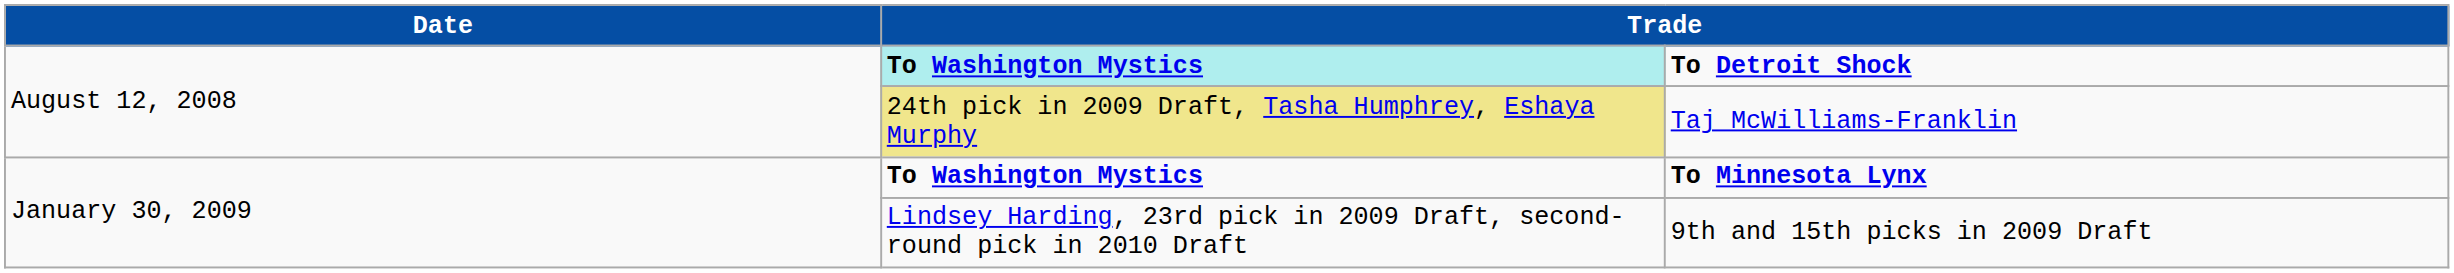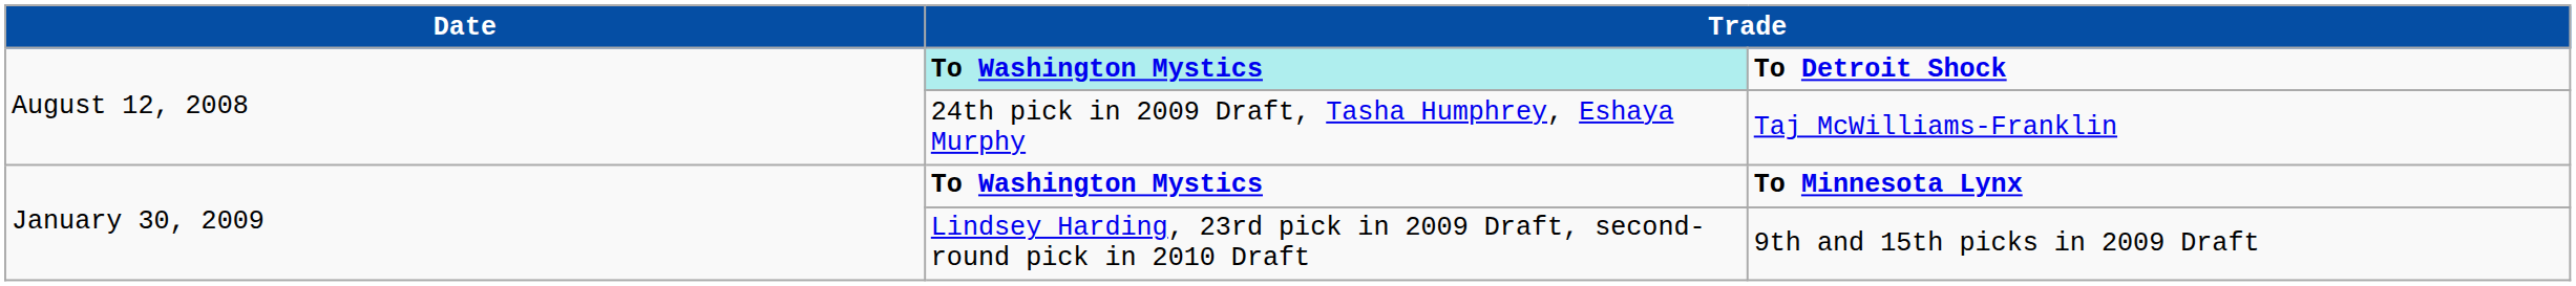Taj McWilliams-Franklin | column 2: khaki background -> no background
